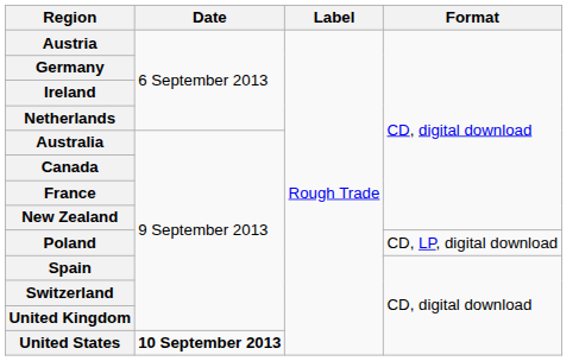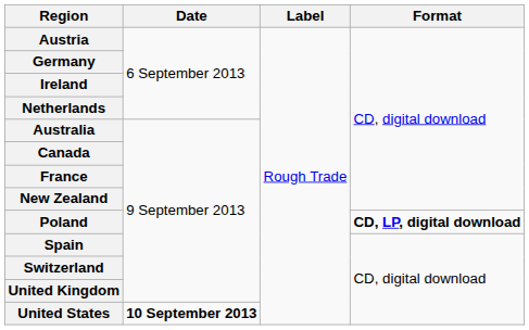Poland | Format: normal -> bold
